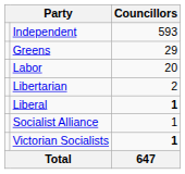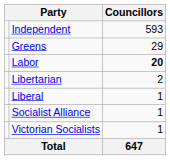Labor | Councillors: normal -> bold
Liberal | Councillors: bold -> normal
Victorian Socialists | Councillors: bold -> normal
